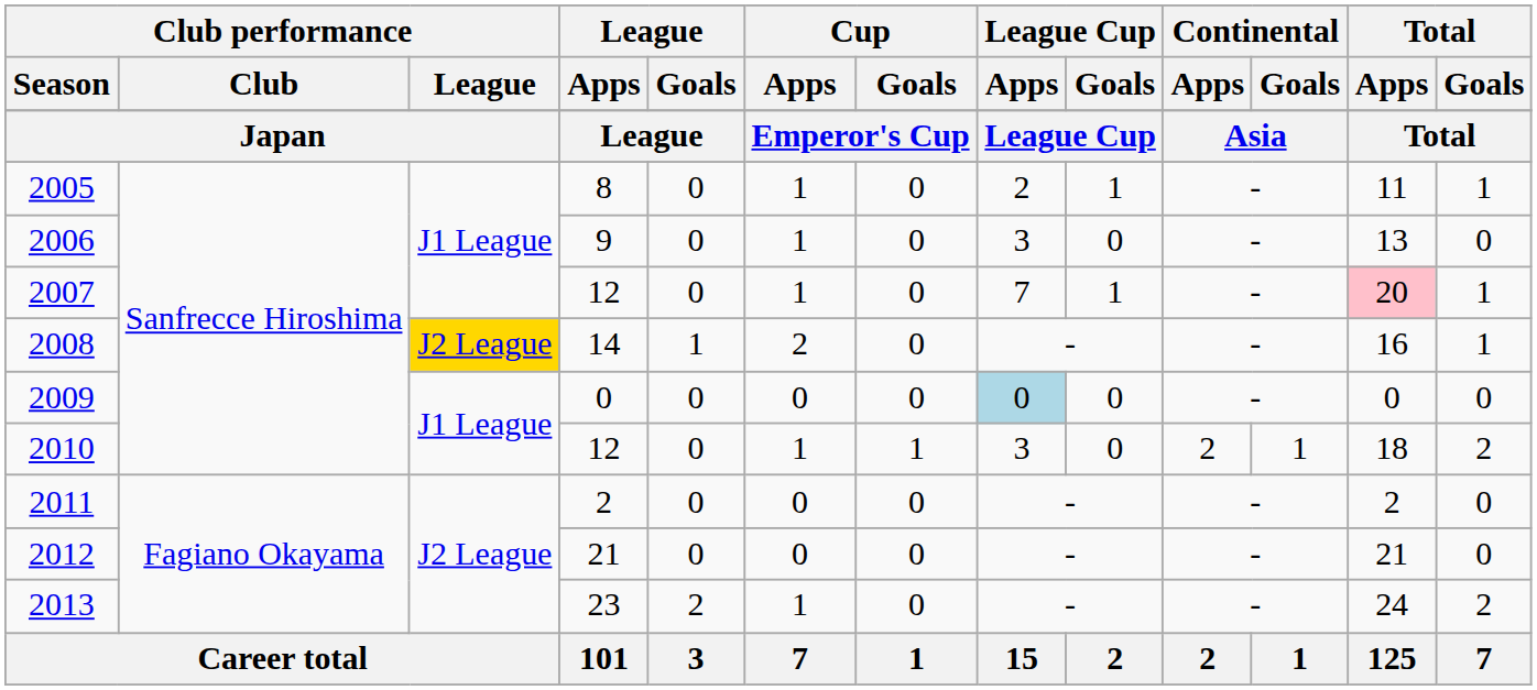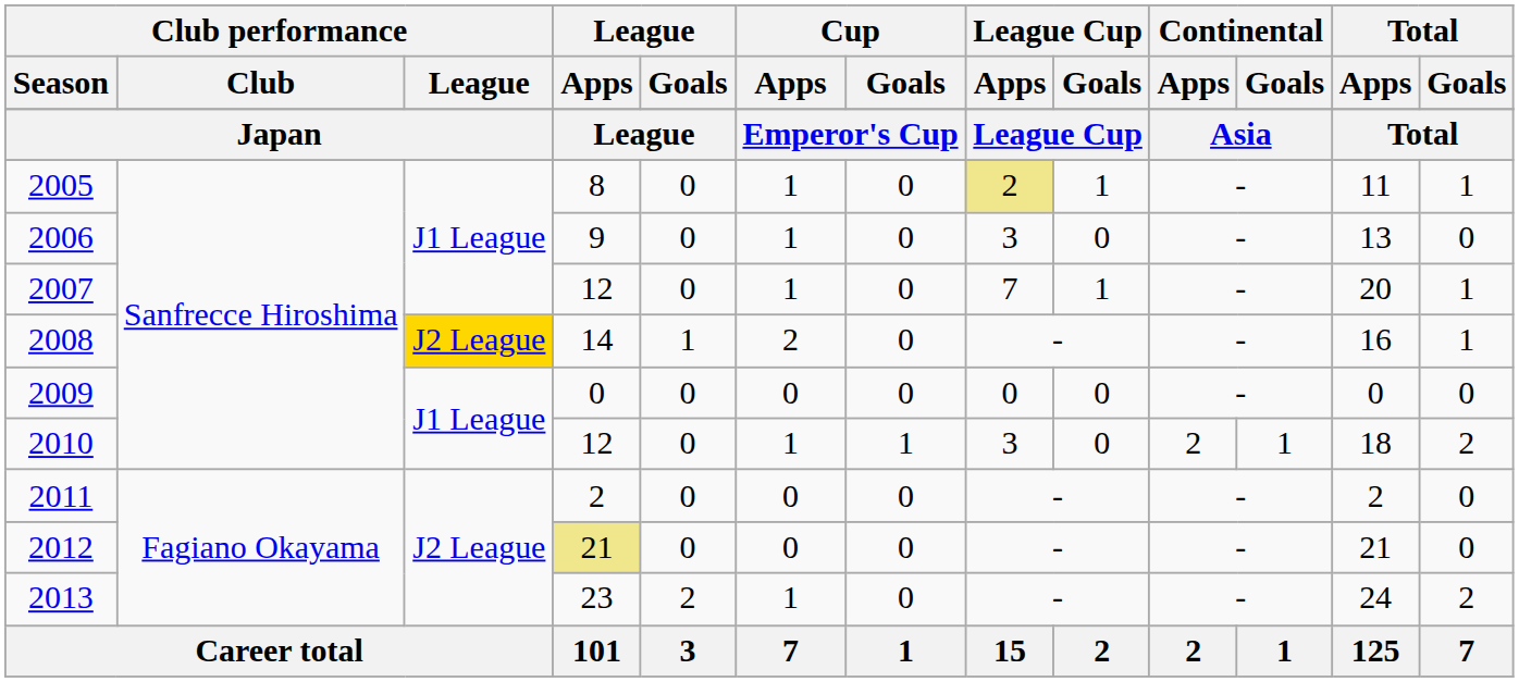2005 | League Cup / Apps: no background -> khaki background
2007 | Total / Apps: pink background -> no background
2009 | League Cup / Apps: lightblue background -> no background
2012 | League / Apps: no background -> khaki background
